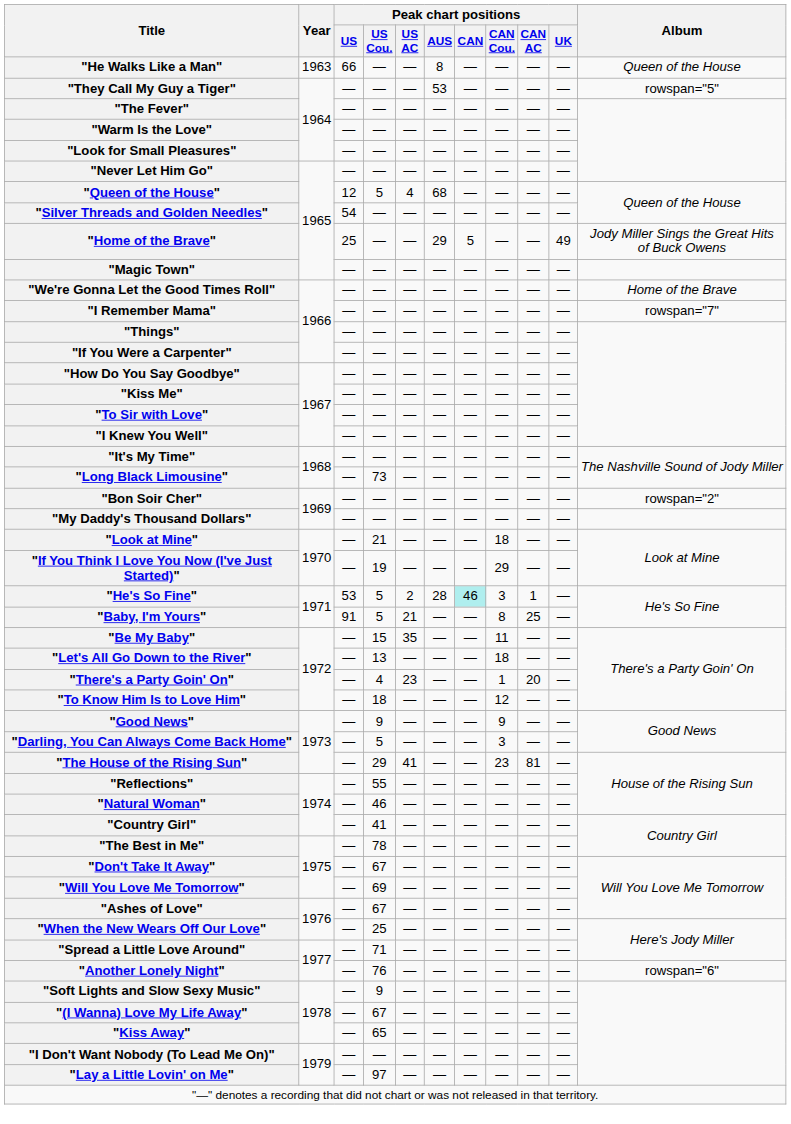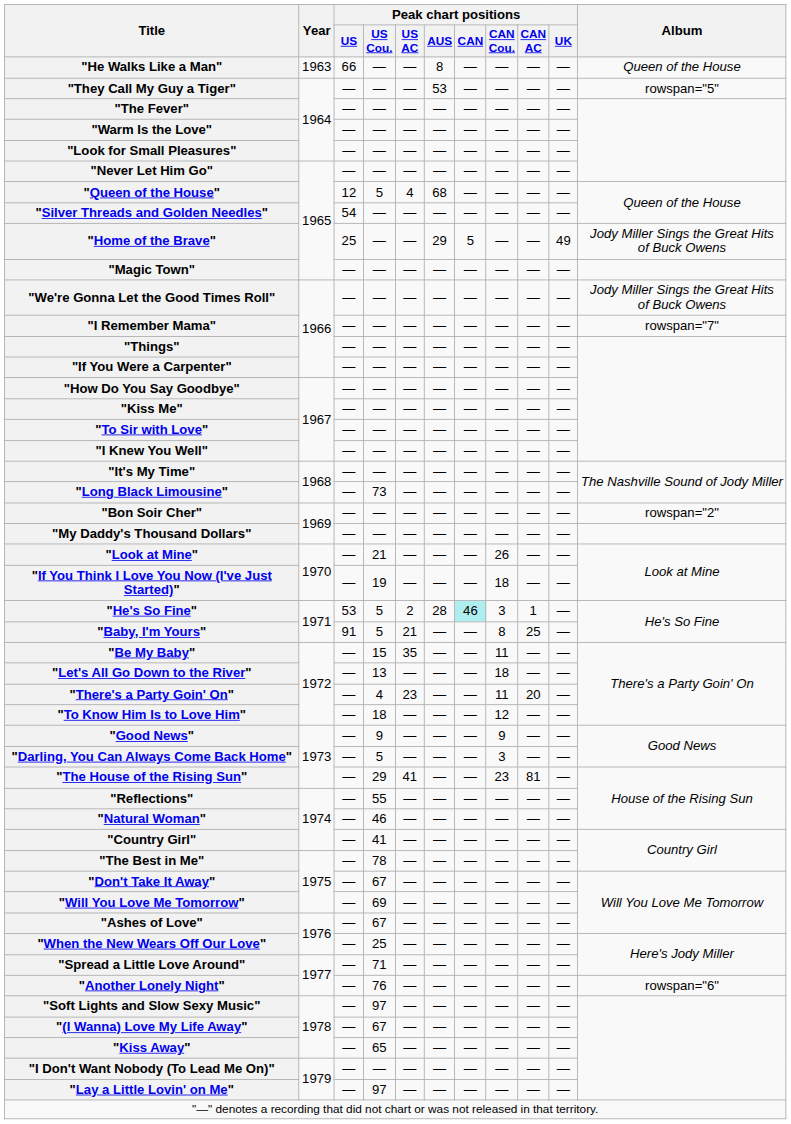"We're Gonna Let the Good Times Roll" | Album: Home of the Brave -> Jody Miller Sings the Great Hits of Buck Owens
"Look at Mine" | Peak chart positions / CAN Cou.: 18 -> 26
"If You Think I Love You Now (I've Just Started)" | Peak chart positions / CAN Cou.: 29 -> 18
"There's a Party Goin' On" | Peak chart positions / CAN Cou.: 1 -> 11
"Soft Lights and Slow Sexy Music" | Peak chart positions / US Cou.: 9 -> 97
